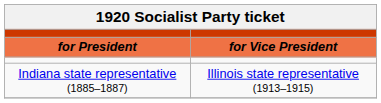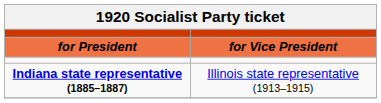Indiana state representative (1885–1887) | column 1: normal -> bold
